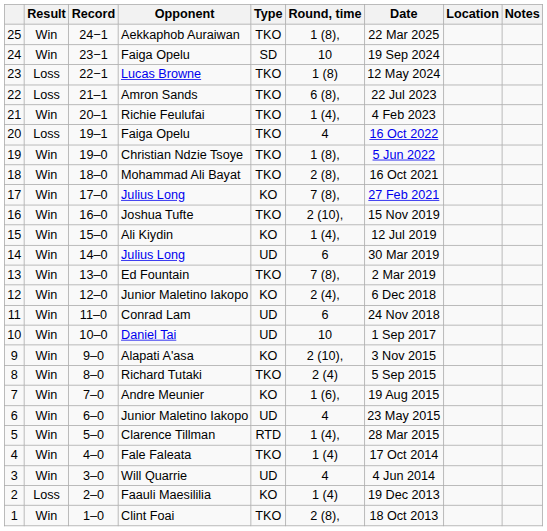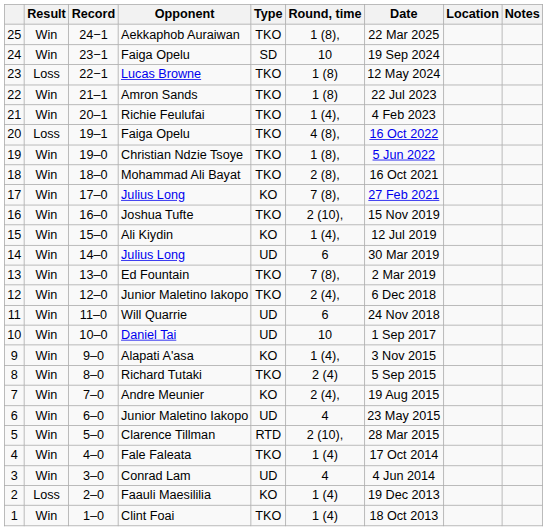22 | Result: Loss -> Win
22 | Round, time: 6 (8), -> 1 (8)
20 | Round, time: 4 -> 4 (8),
12 | Type: KO -> TKO
11 | Opponent: Conrad Lam -> Will Quarrie
9 | Round, time: 2 (10), -> 1 (4),
7 | Round, time: 1 (6), -> 2 (4),
5 | Round, time: 1 (4), -> 2 (10),
3 | Opponent: Will Quarrie -> Conrad Lam
1 | Round, time: 2 (8), -> 1 (4)
